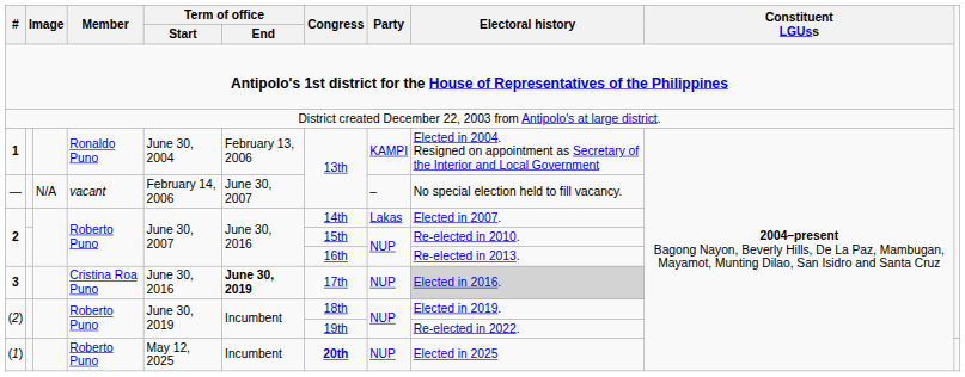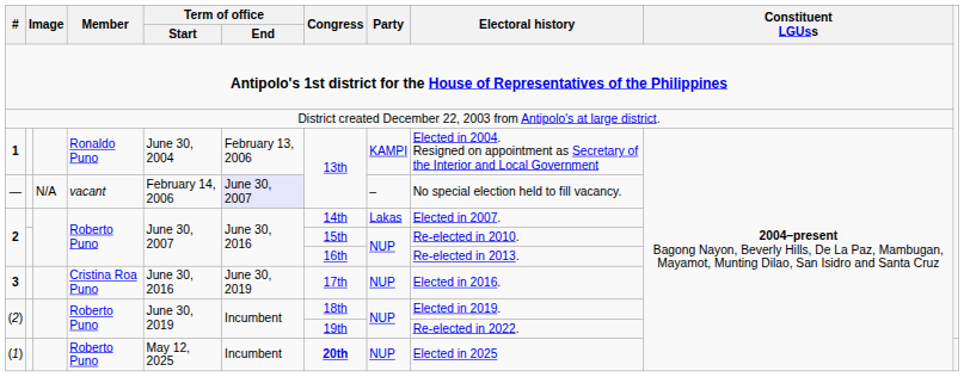— | Term of office / End: no background -> lavender background
3 | Term of office / End: bold -> normal
3 | Electoral history: lightgrey background -> no background
